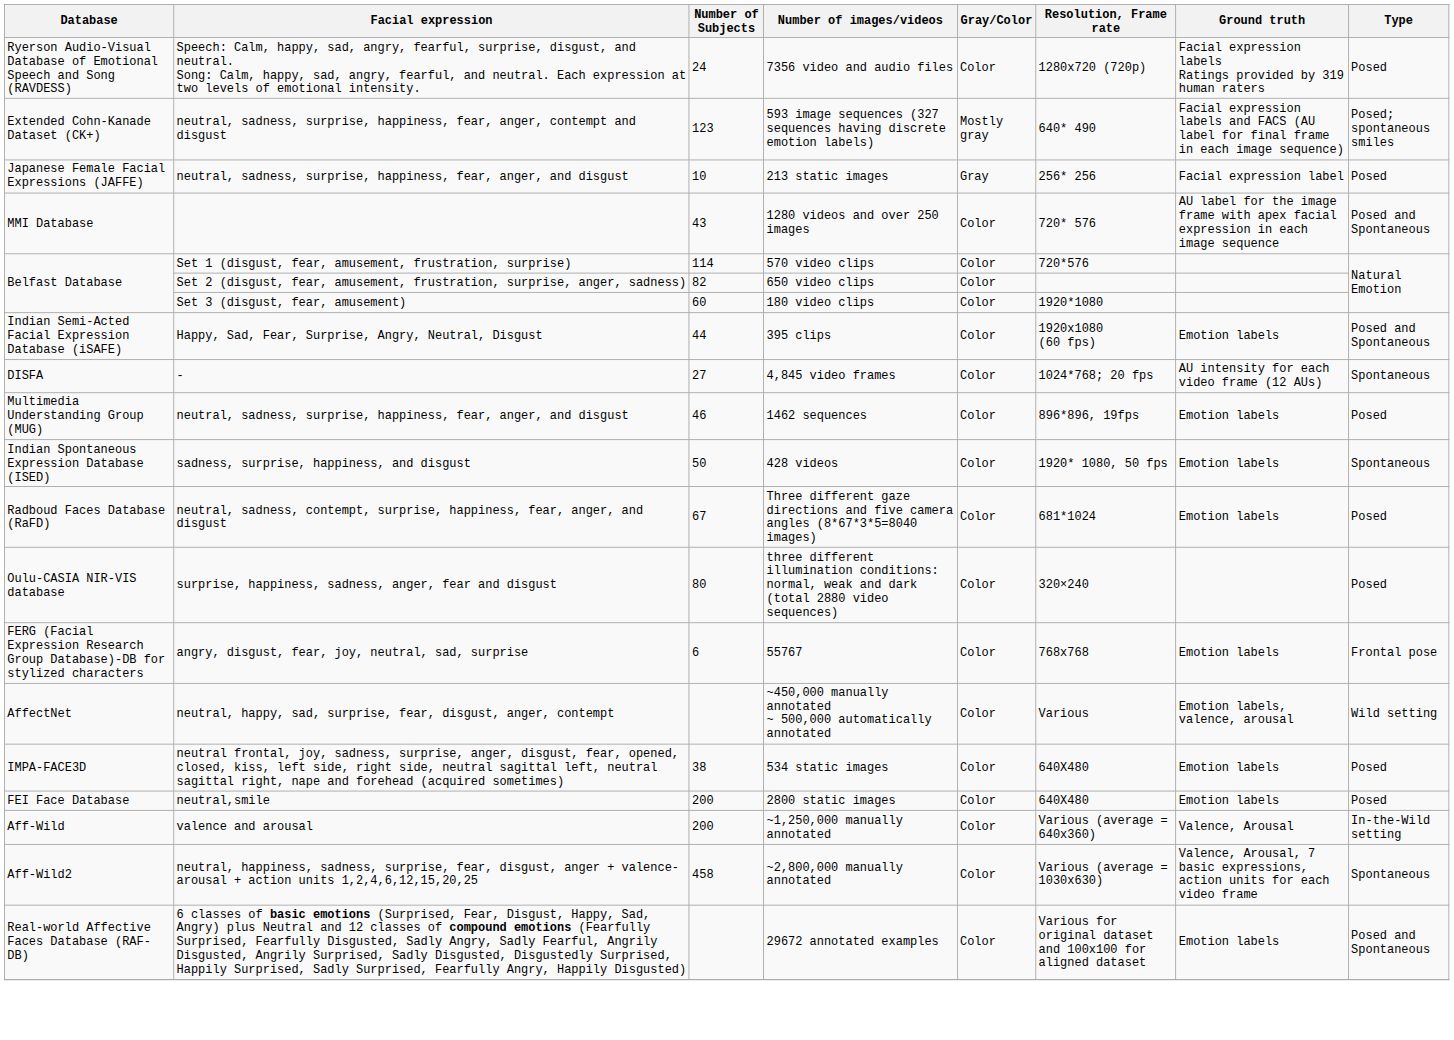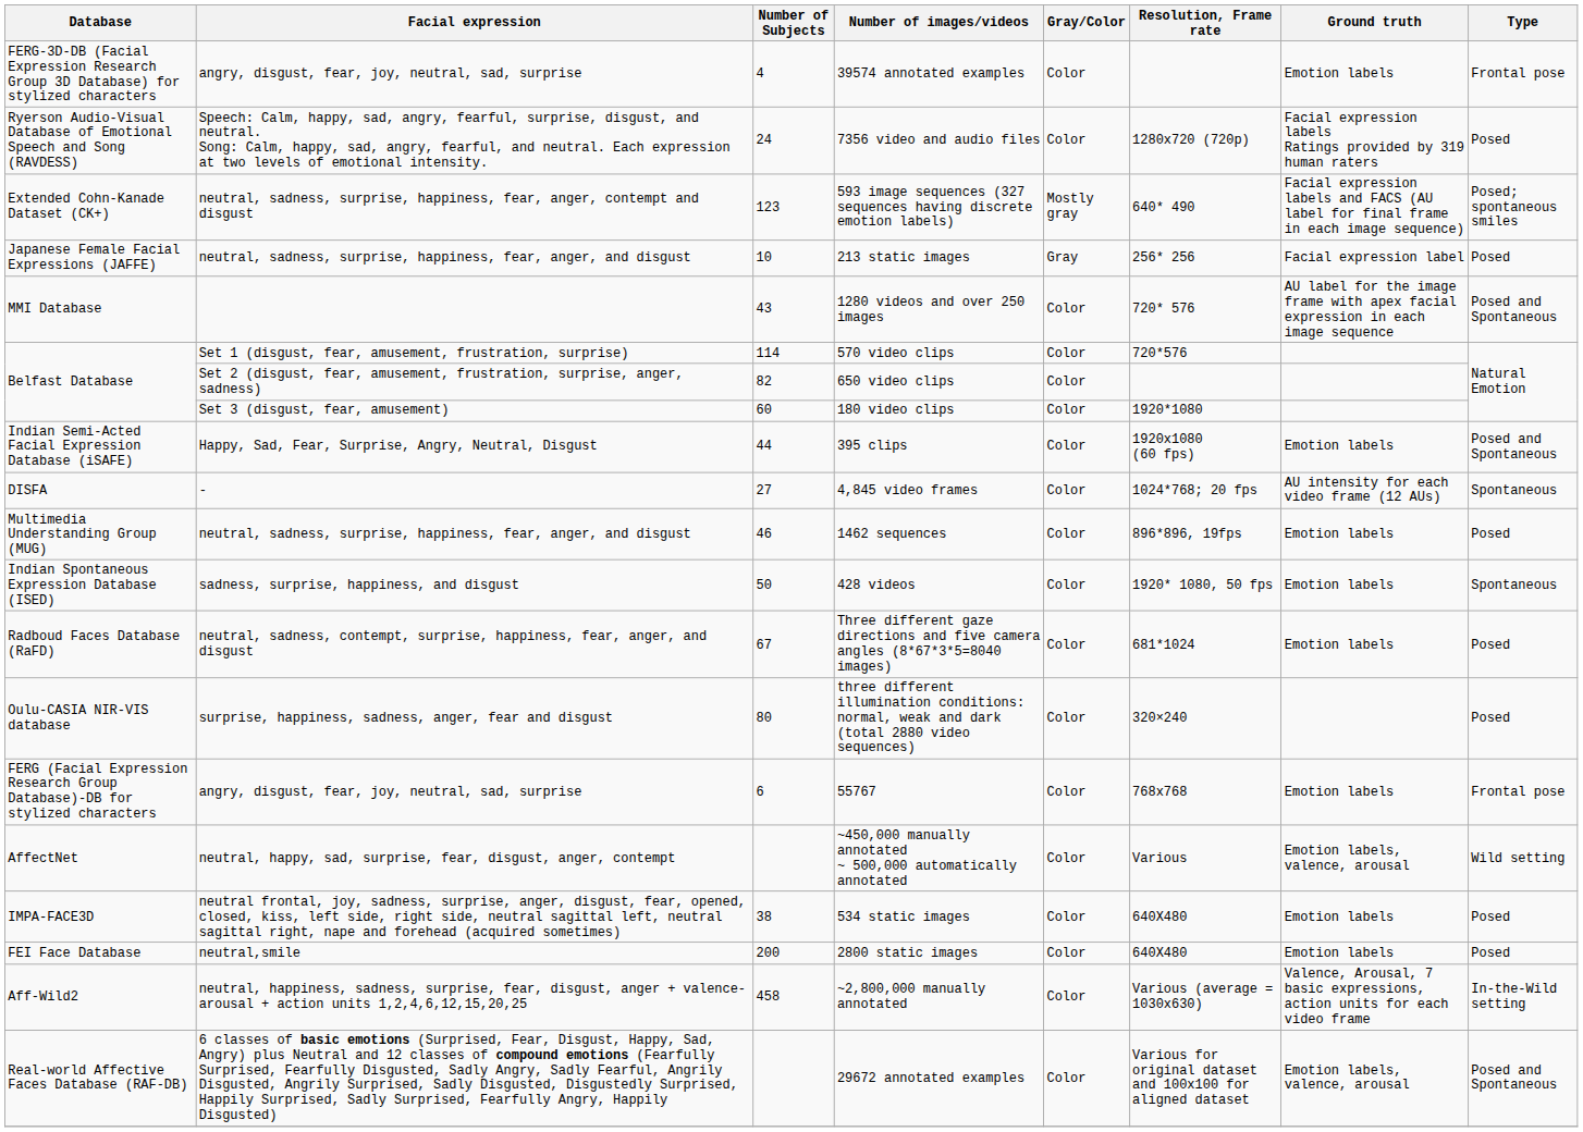+ row: FERG-3D-DB (Facial Expression Research Group 3D Database) for stylized characters | angry, disgust, fear, joy, neutral, sad, surprise | 4 | 39574 annotated examples | Color | Emotion labels | Frontal pose
- row: Aff-Wild | valence and arousal | 200 | ~1,250,000 manually annotated | Color | Various (average = 640x360) | Valence, Arousal | In-the-Wild setting
~2,800,000 manually annotated | Type: Spontaneous -> In-the-Wild setting
29672 annotated examples | Ground truth: Emotion labels -> Emotion labels, valence, arousal
